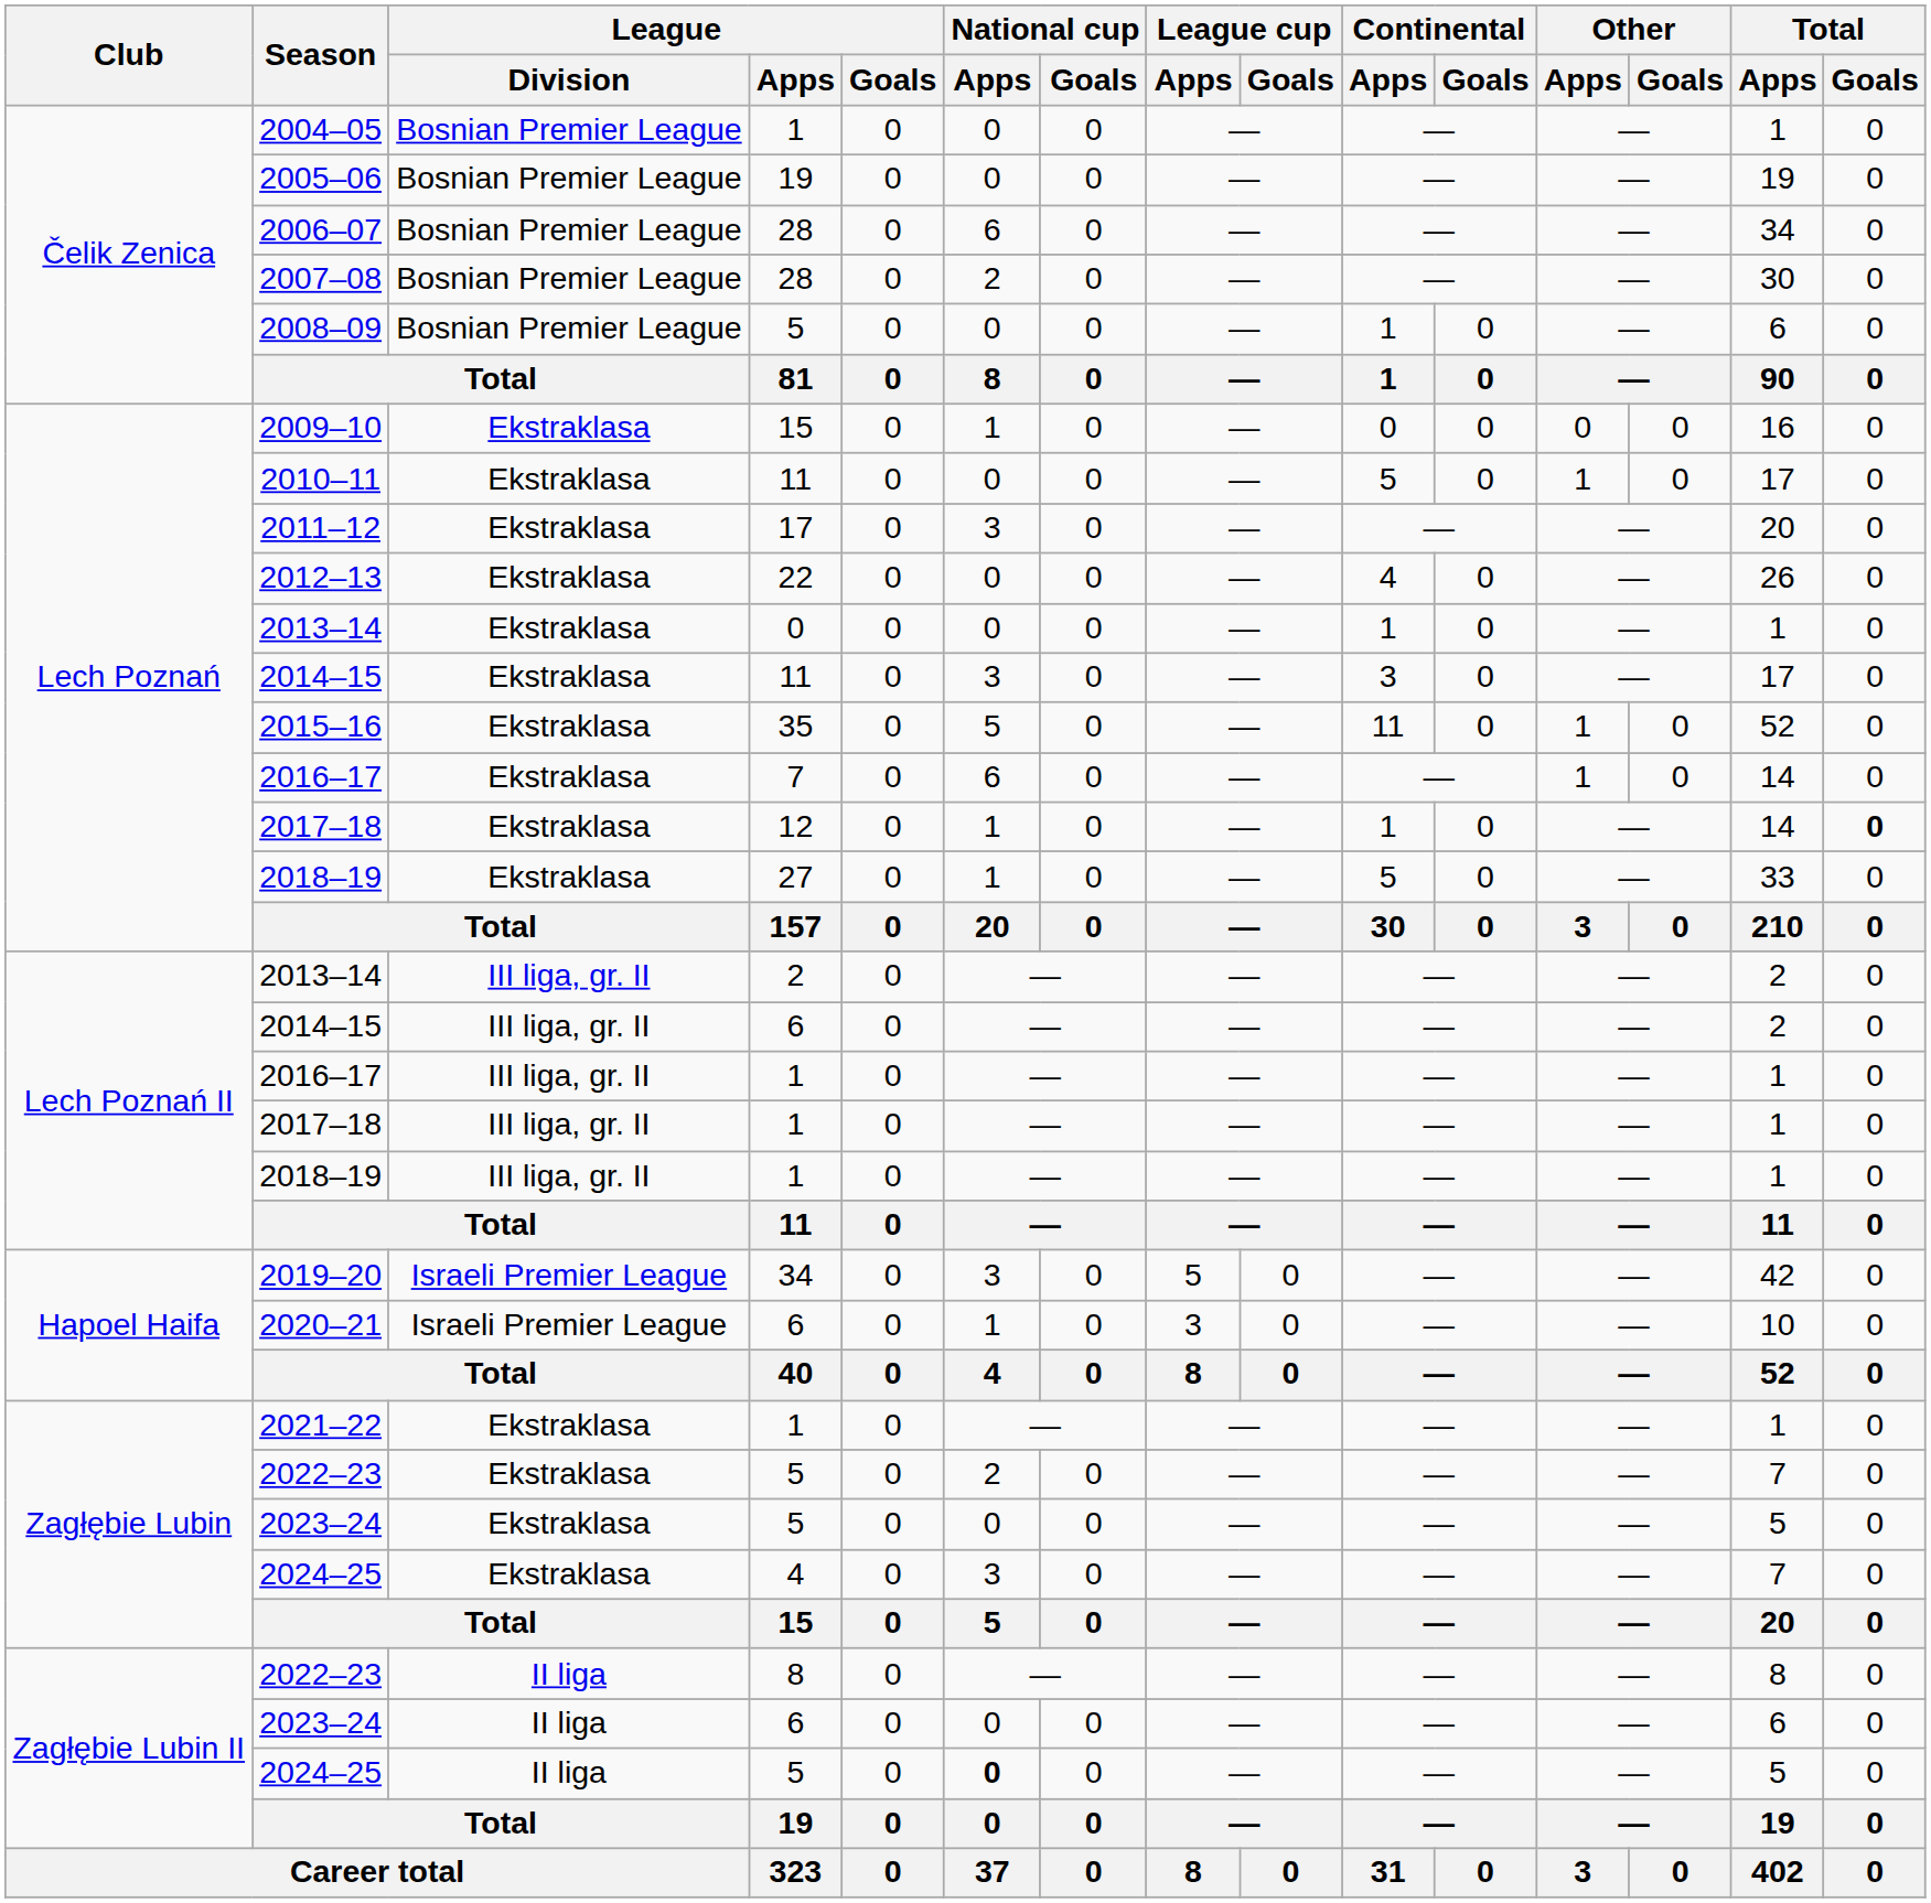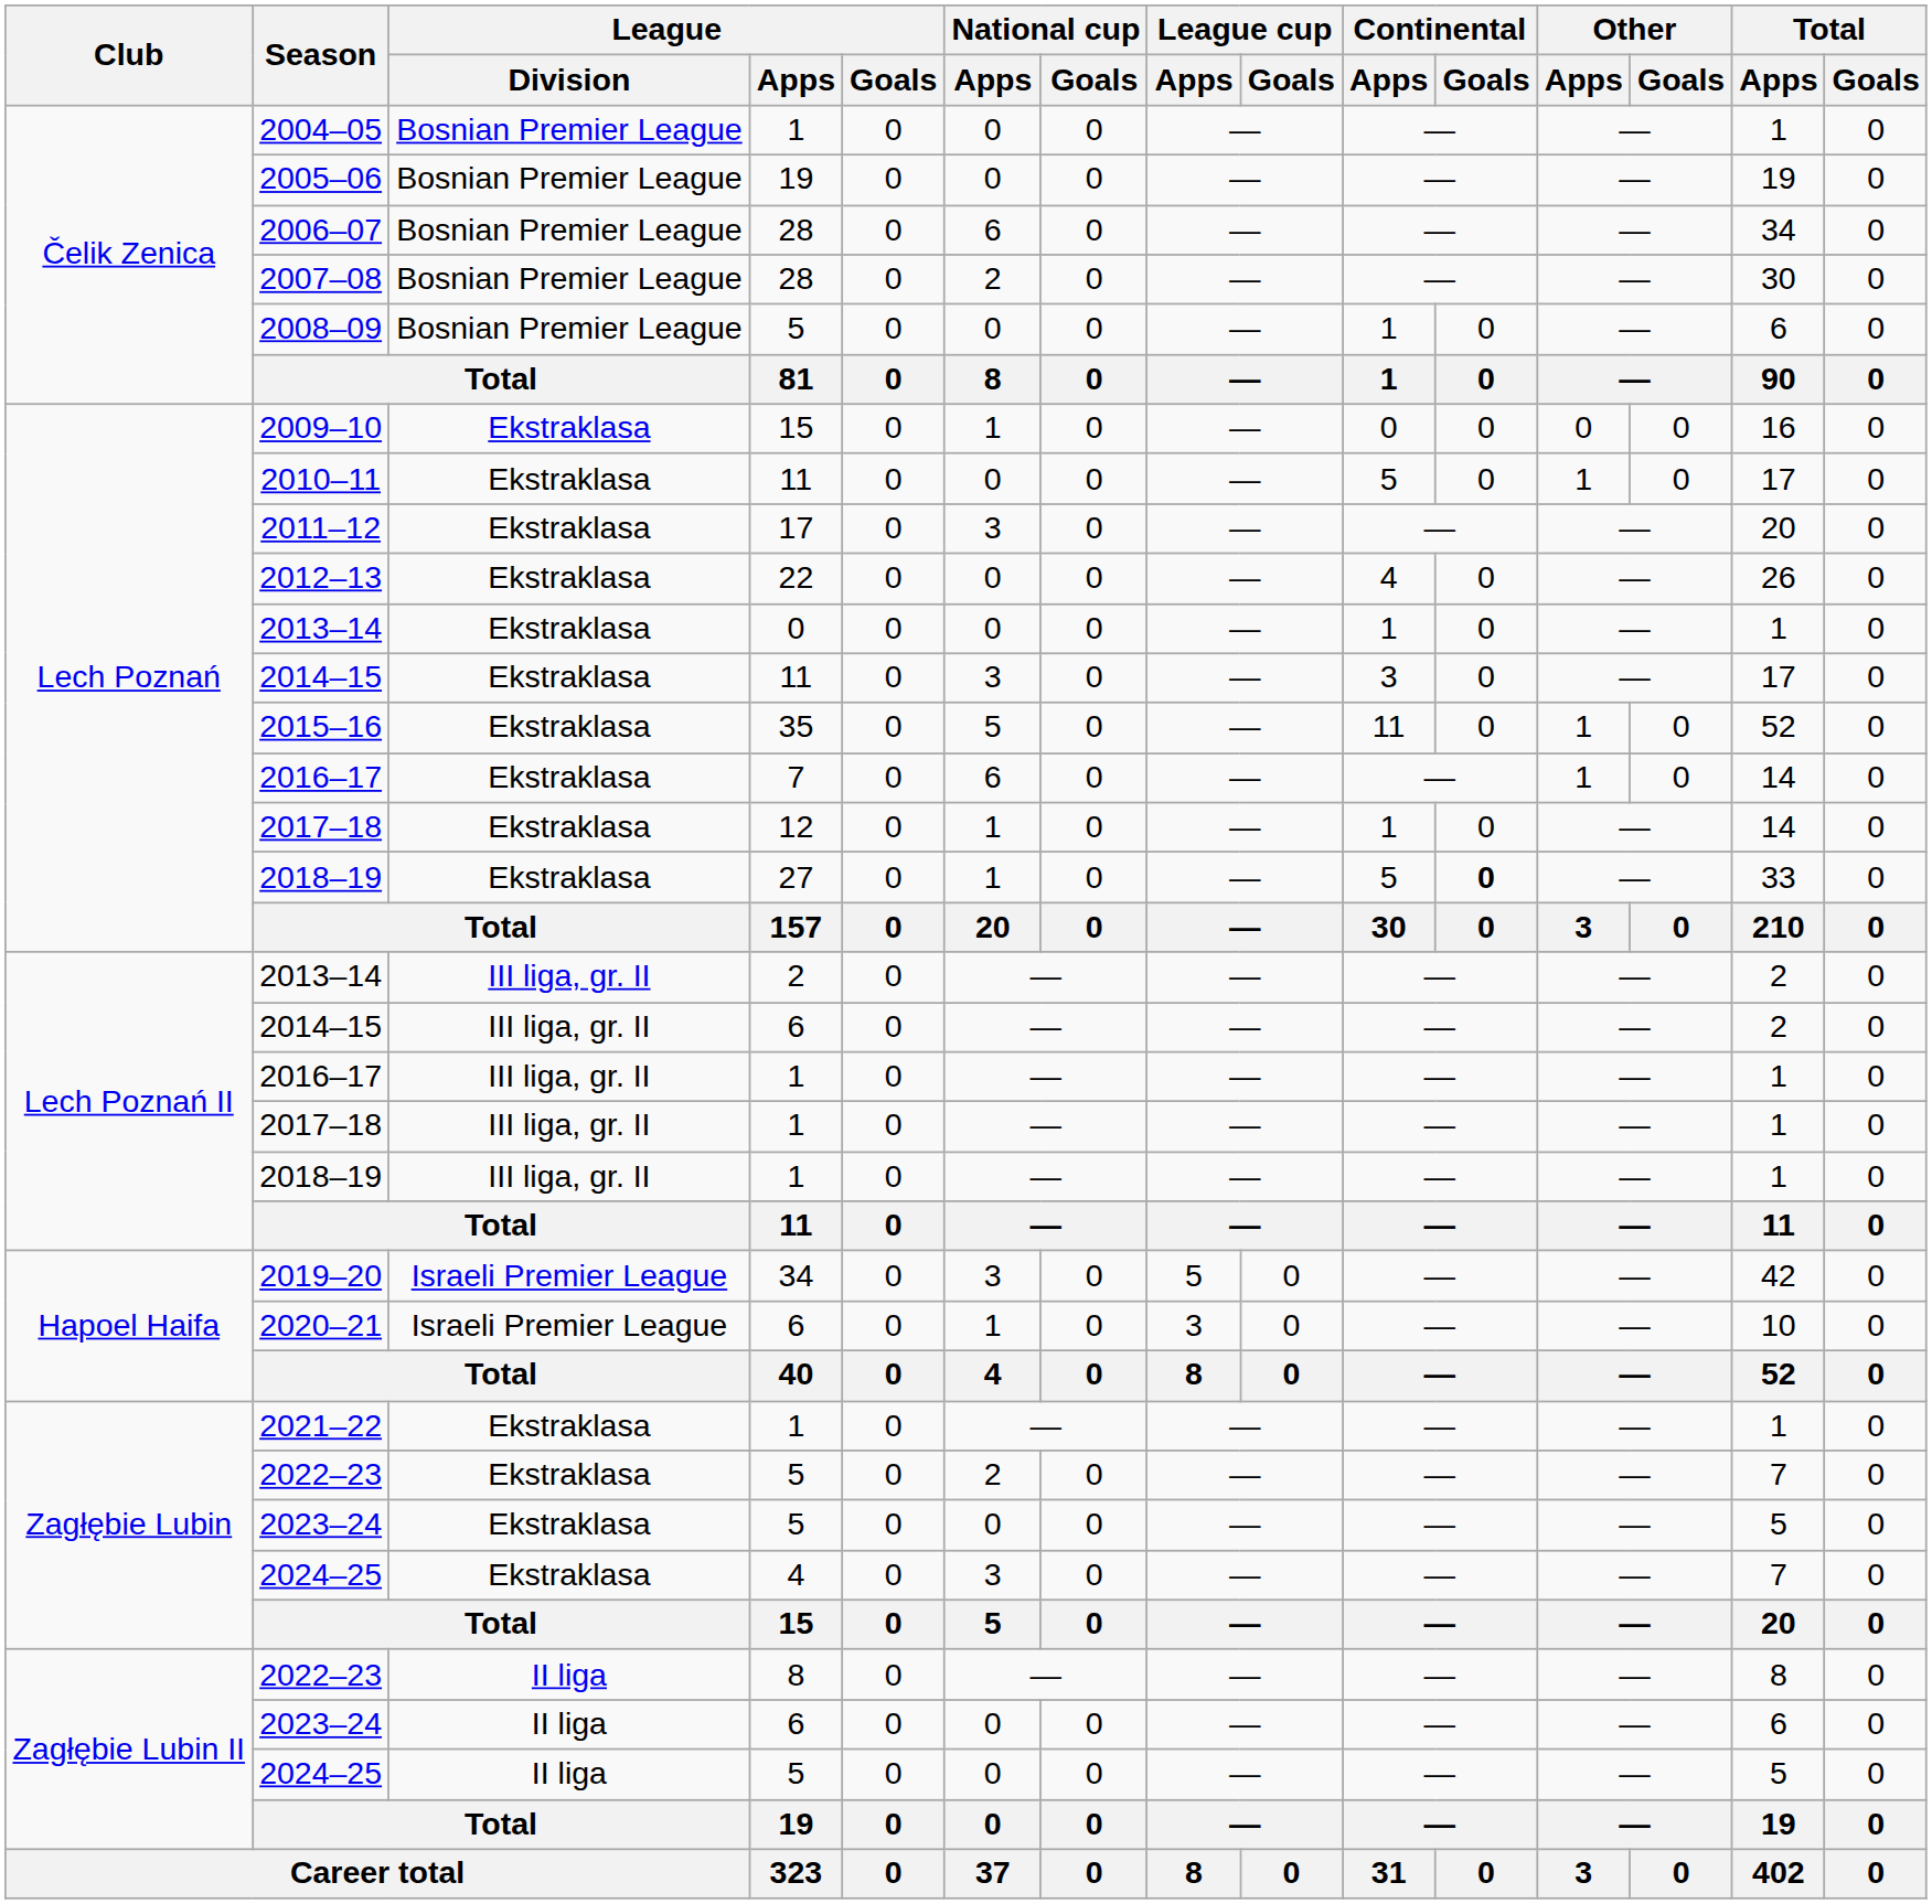2017–18 / 12 | Total / Goals: bold -> normal
2018–19 / 27 | Continental / Goals: normal -> bold
2024–25 / 5 | National cup / Apps: bold -> normal
